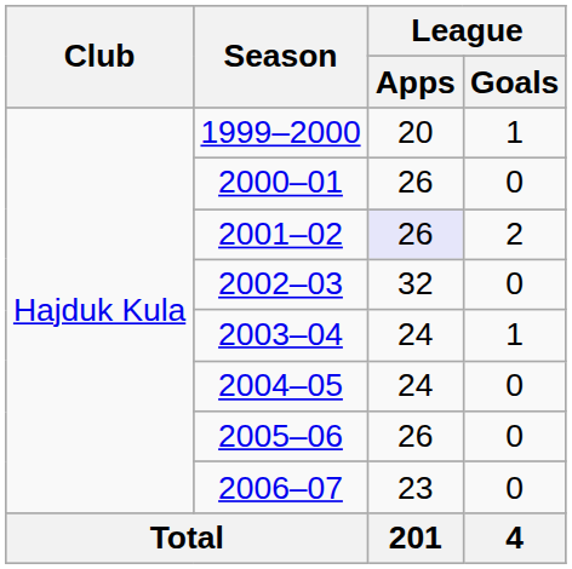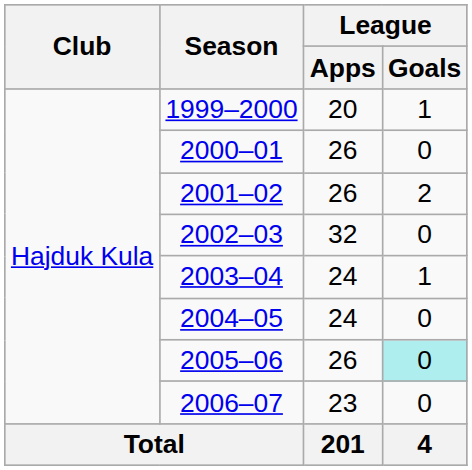2001–02 | League / Apps: lavender background -> no background
2005–06 | League / Goals: no background -> paleturquoise background
